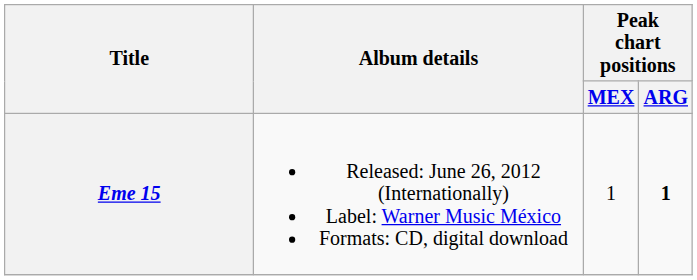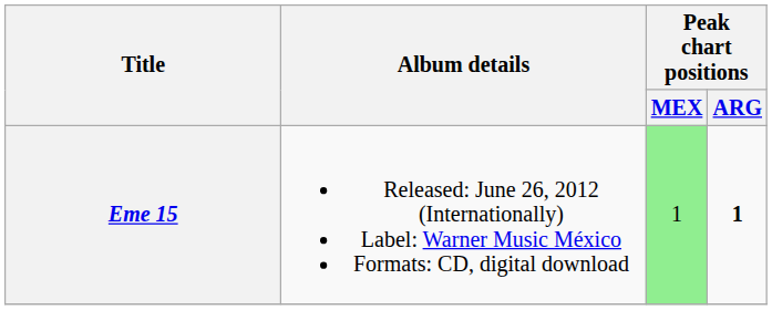Eme 15 | Peak chart positions / MEX: no background -> lightgreen background
